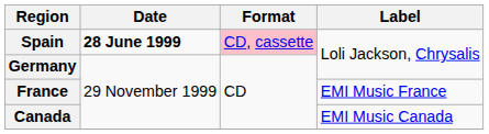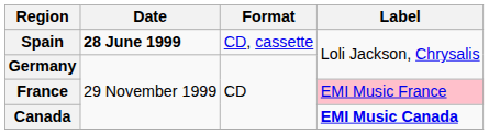Spain | Format: pink background -> no background
France | Label: no background -> pink background
Canada | Label: normal -> bold
